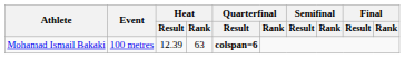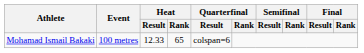Mohamad Ismail Bakaki | Heat / Result: 12.39 -> 12.33
Mohamad Ismail Bakaki | Heat / Rank: 63 -> 65
Mohamad Ismail Bakaki | Quarterfinal / Result: bold -> normal
